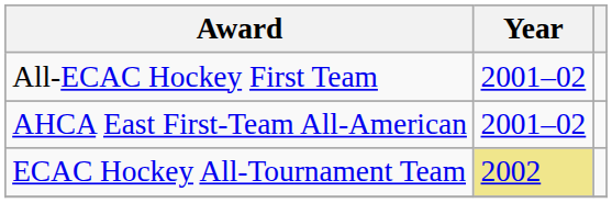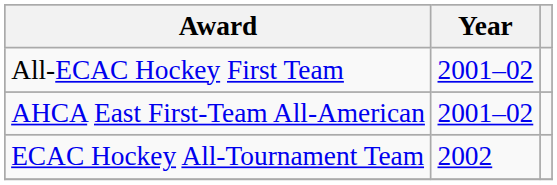row 4 | Year: khaki background -> no background
